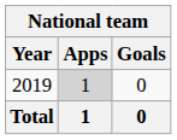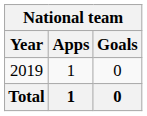2019 | Apps: lightgrey background -> no background
